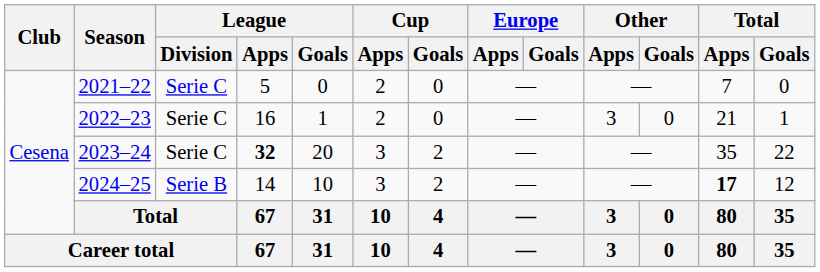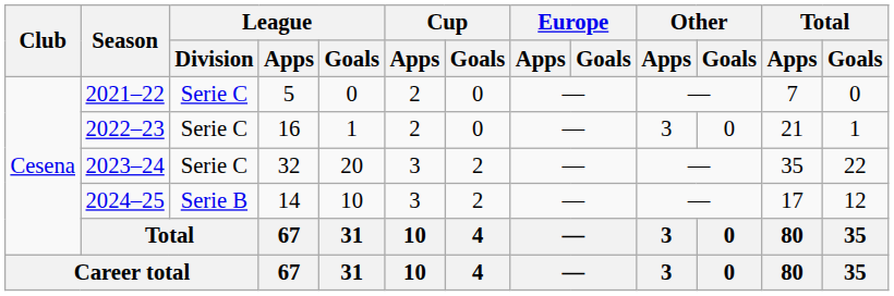2023–24 | League / Apps: bold -> normal
2024–25 | Total / Apps: bold -> normal
